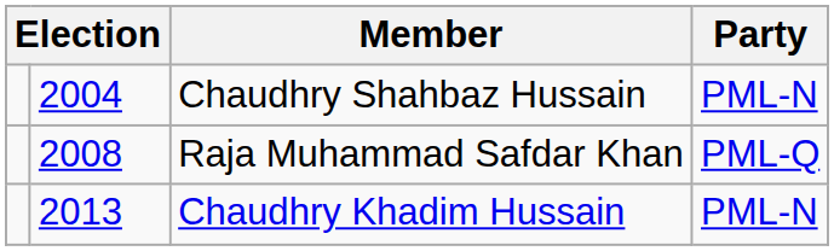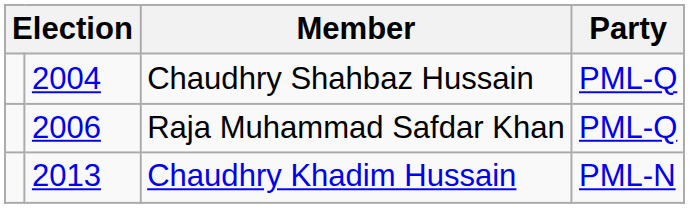Chaudhry Shahbaz Hussain | Party: PML-N -> PML-Q
Raja Muhammad Safdar Khan | column 2: 2008 -> 2006
